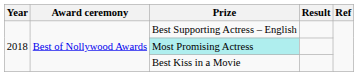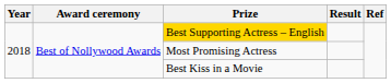Best Supporting Actress – English | Prize: no background -> gold background
Most Promising Actress | Prize: paleturquoise background -> no background
